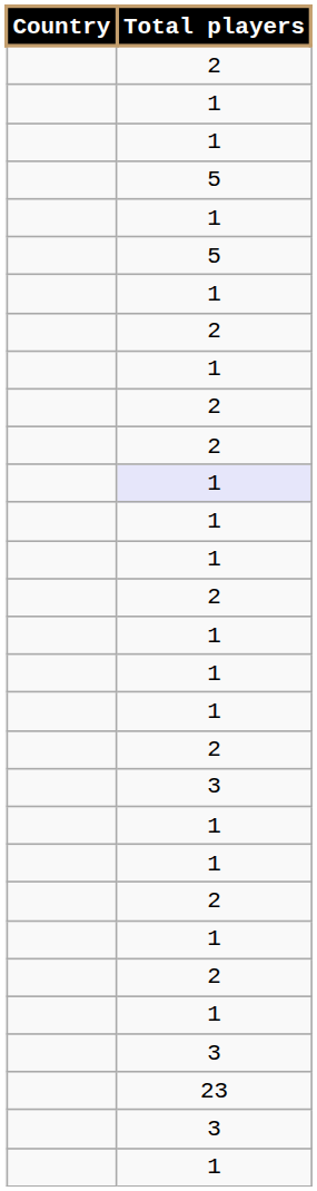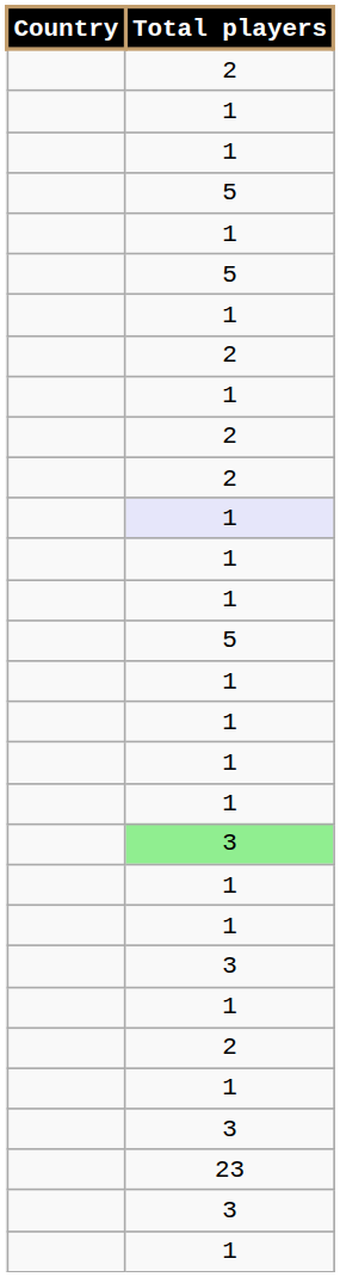row 16 | Total players: 2 -> 5
row 20 | Total players: 2 -> 1
row 21 | Total players: no background -> lightgreen background
row 24 | Total players: 2 -> 3
